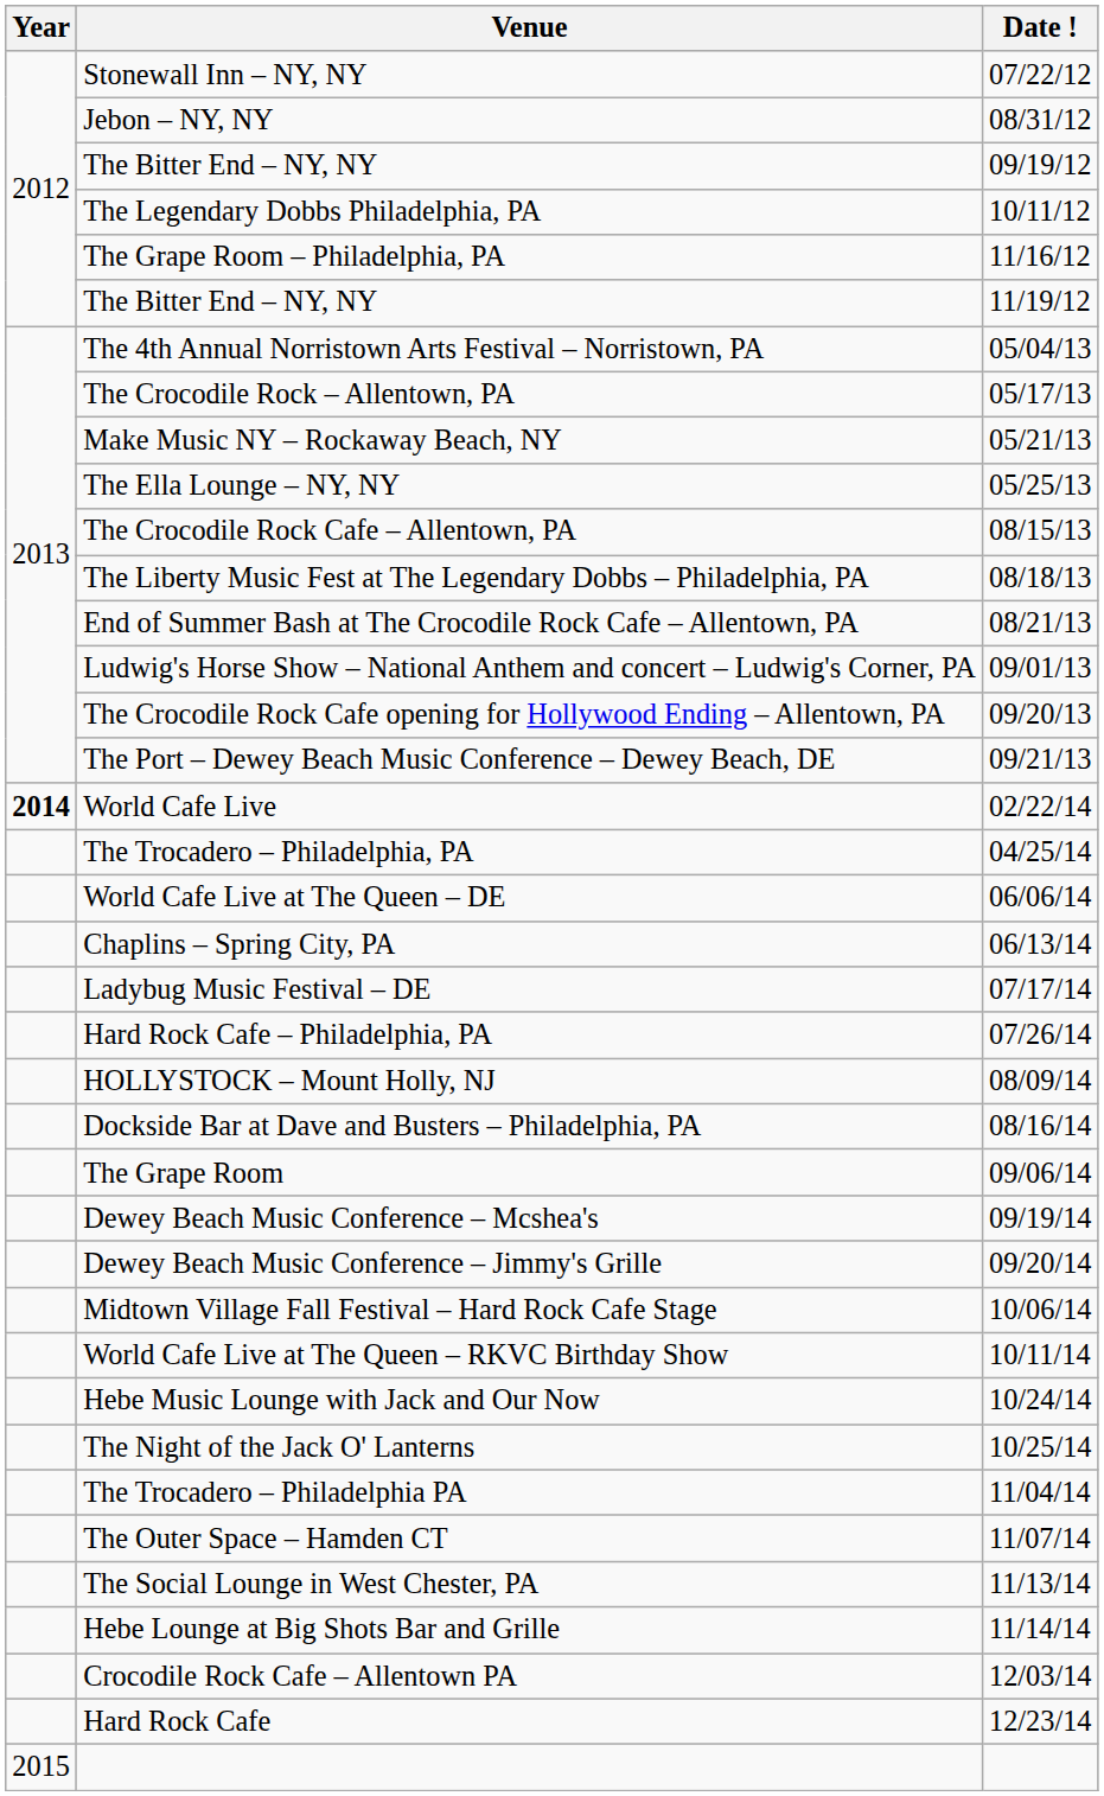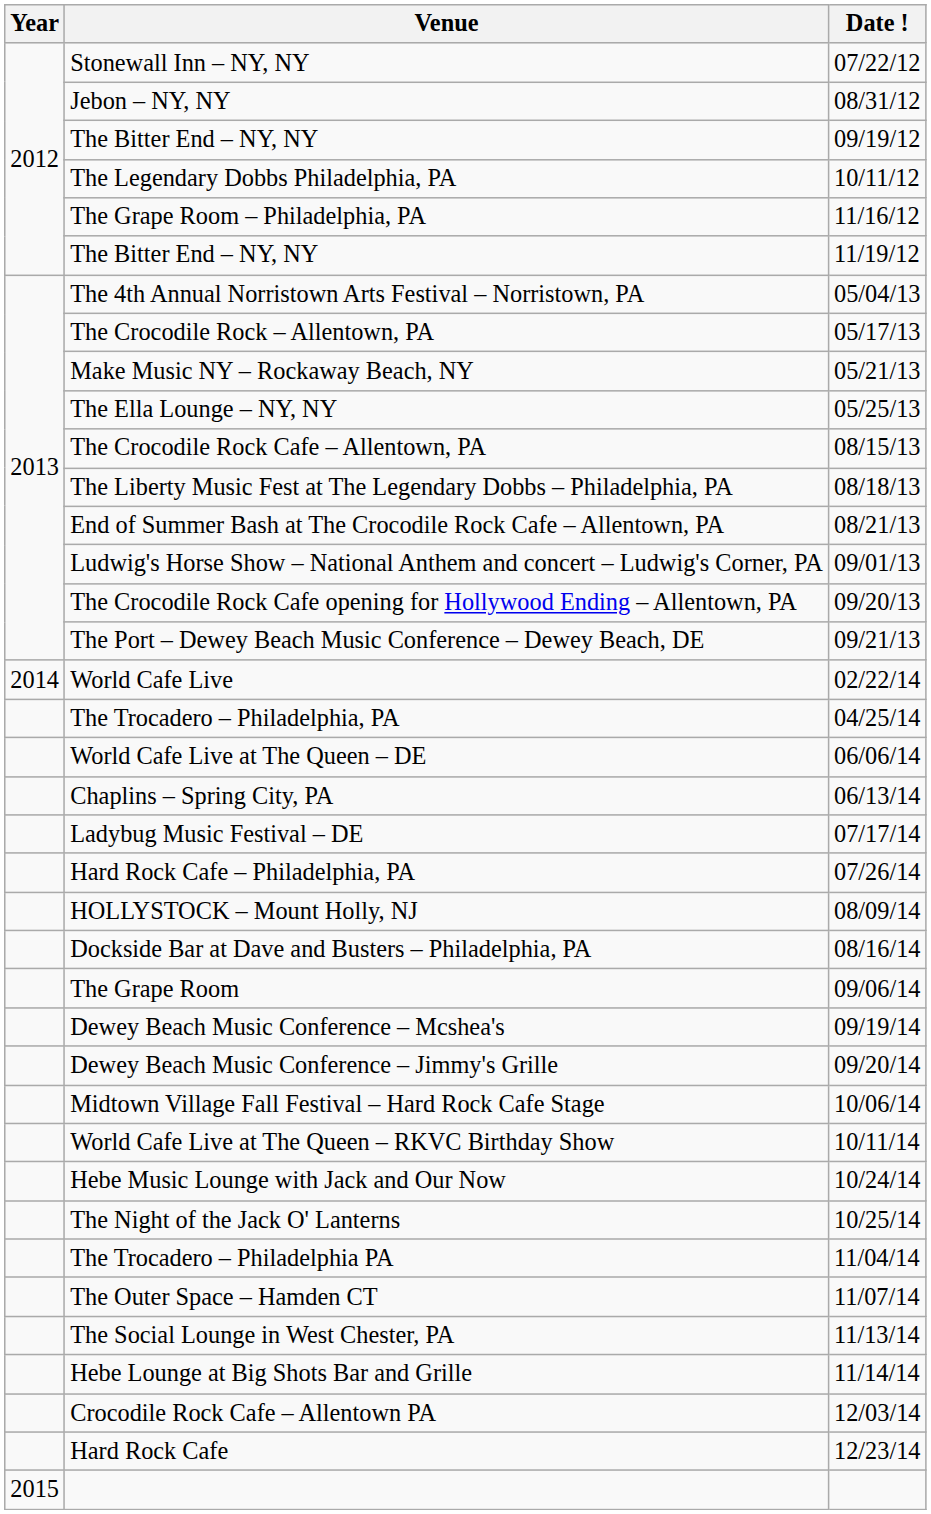World Cafe Live | Year: bold -> normal
